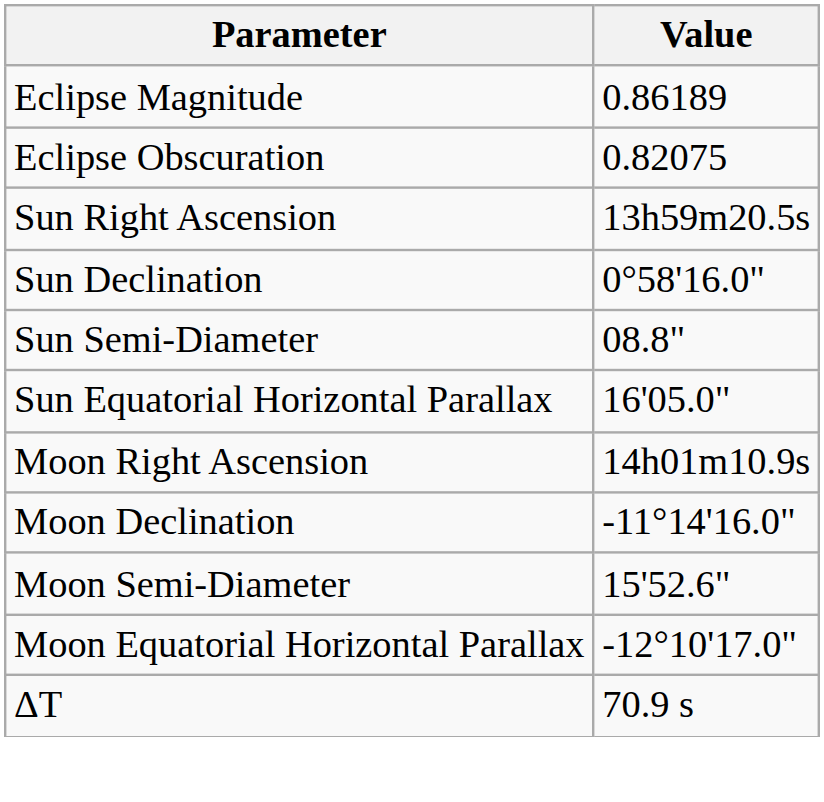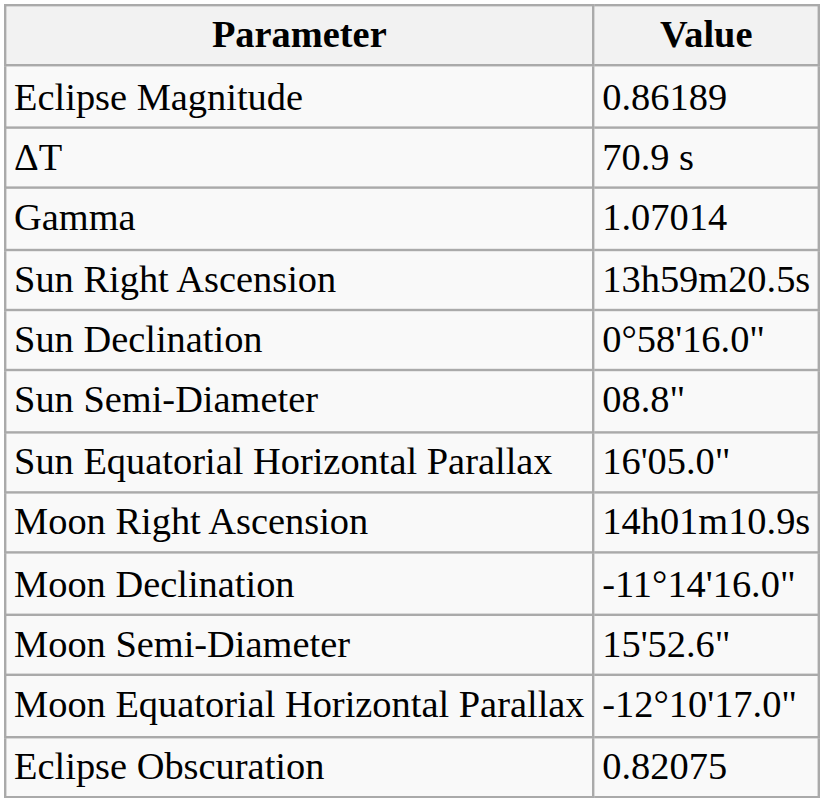rows swapped: Eclipse Obscuration <-> ΔT
+ row: Gamma | 1.07014
